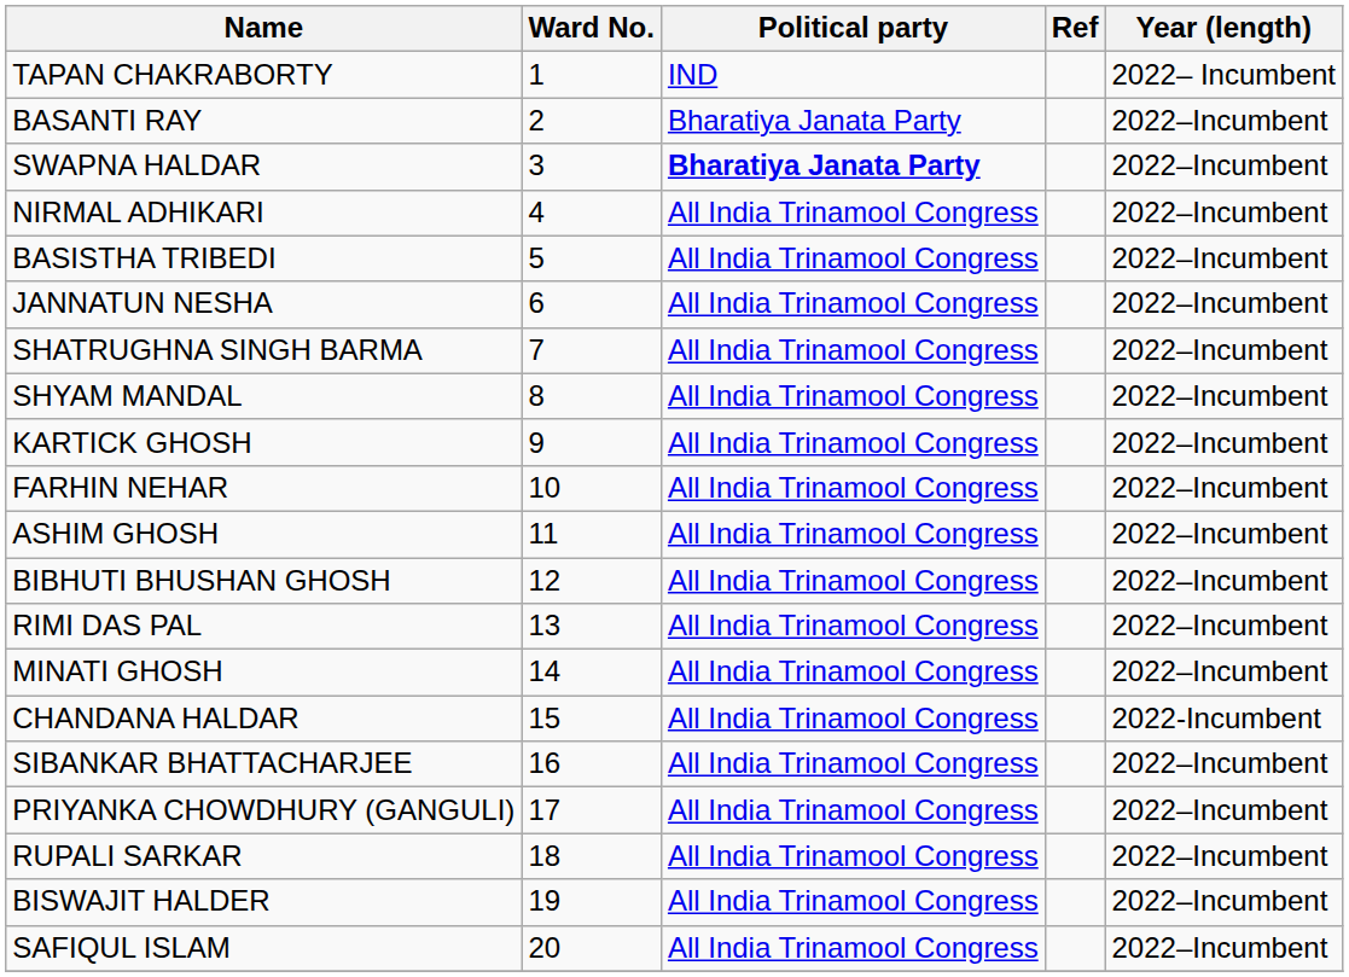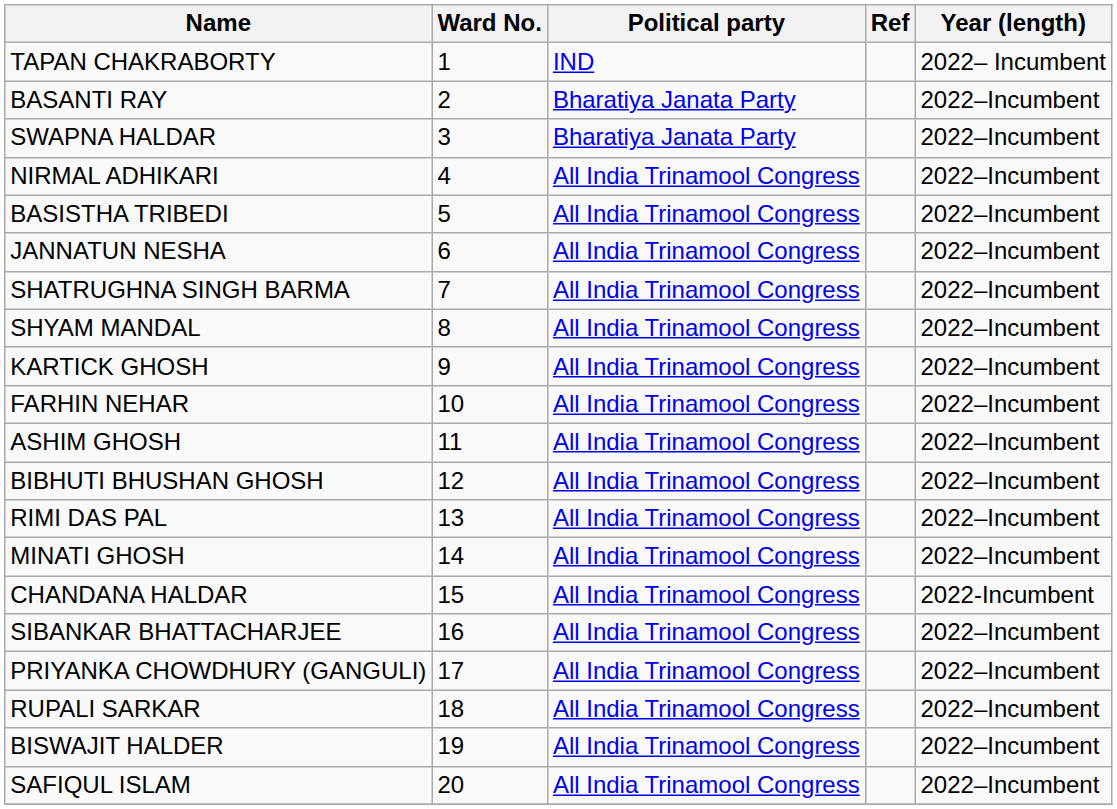SWAPNA HALDAR | Political party: bold -> normal
